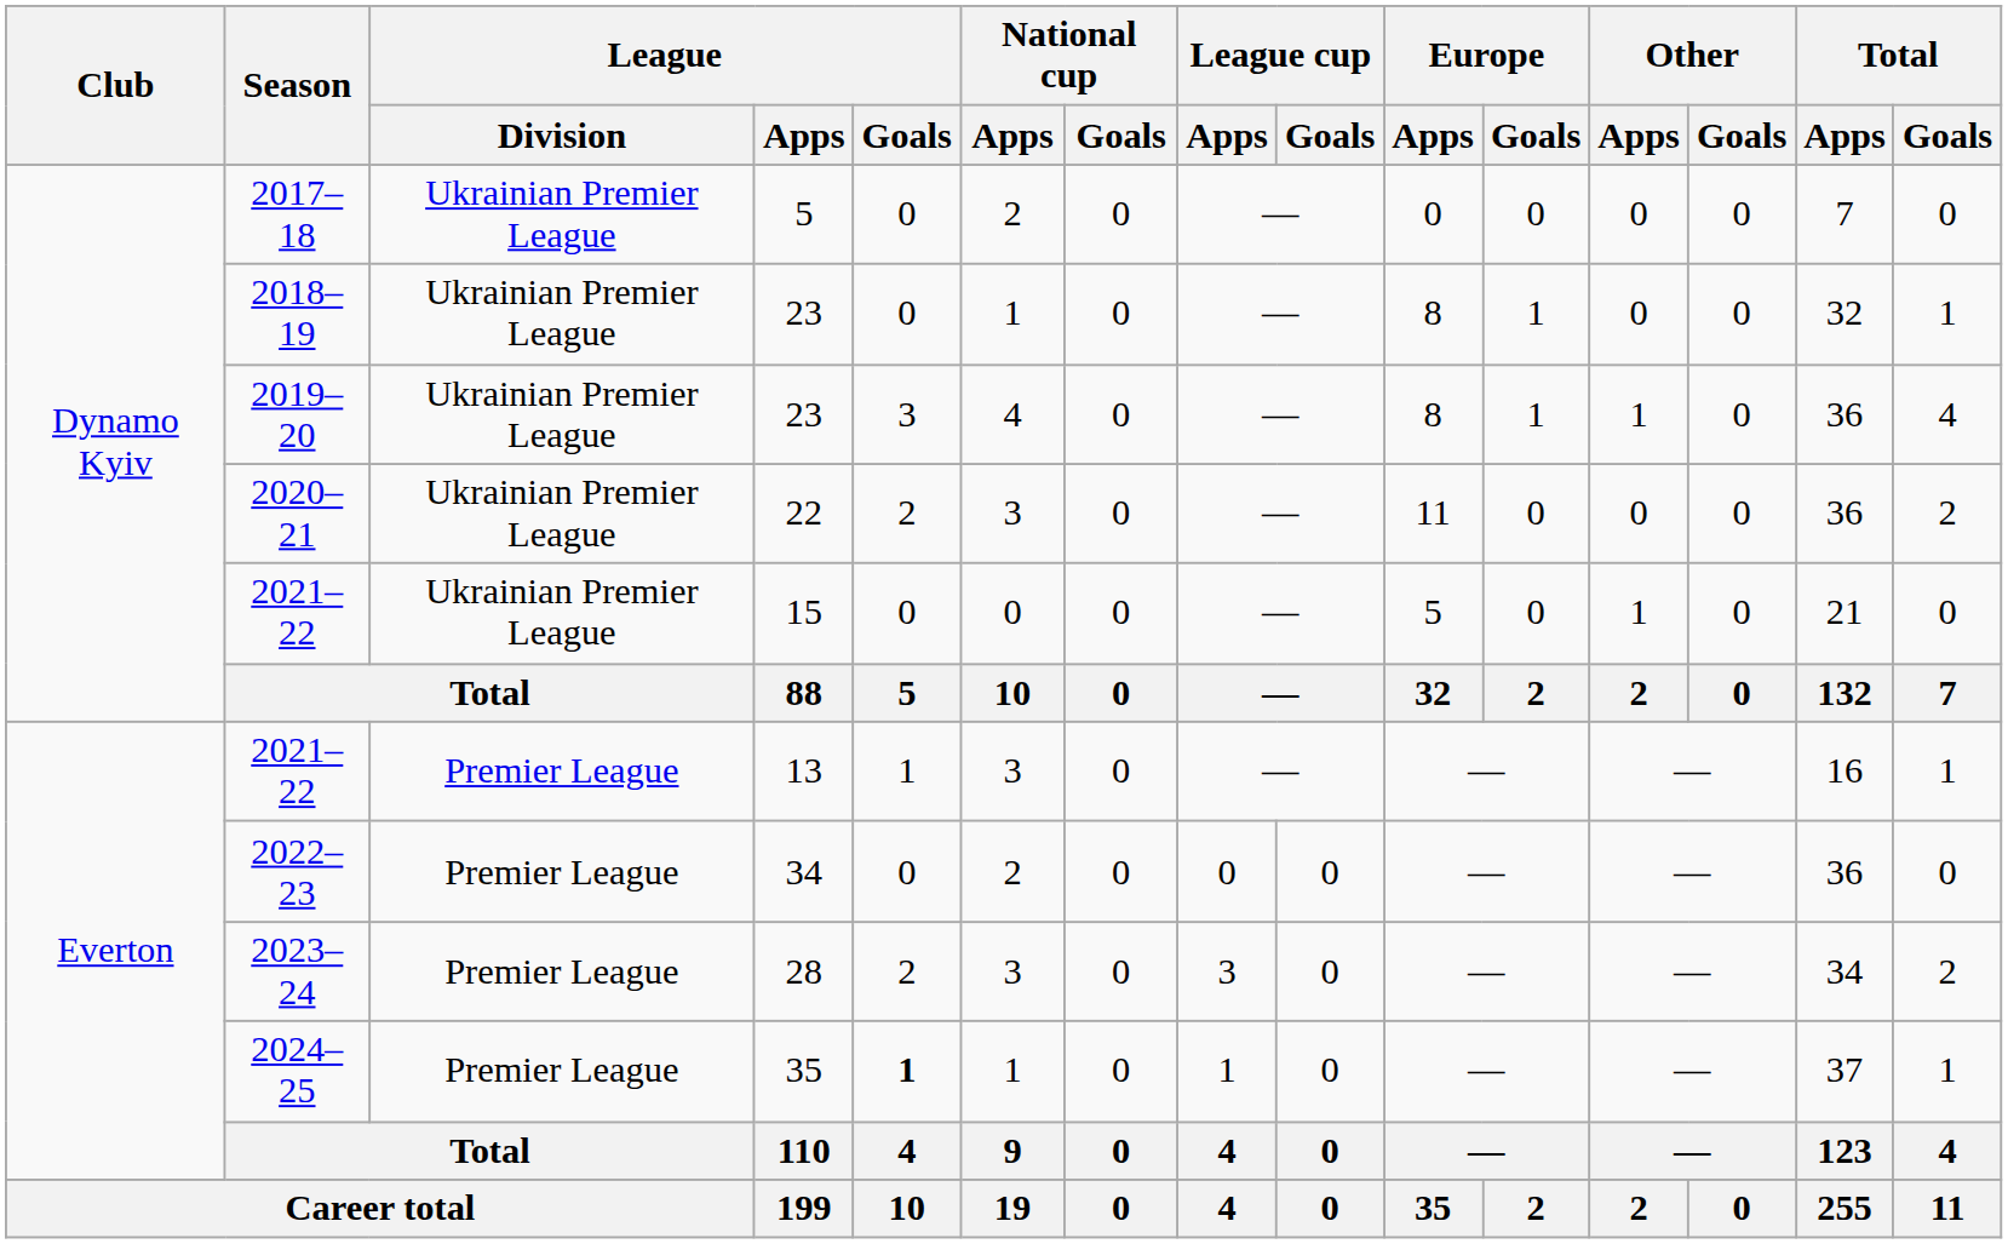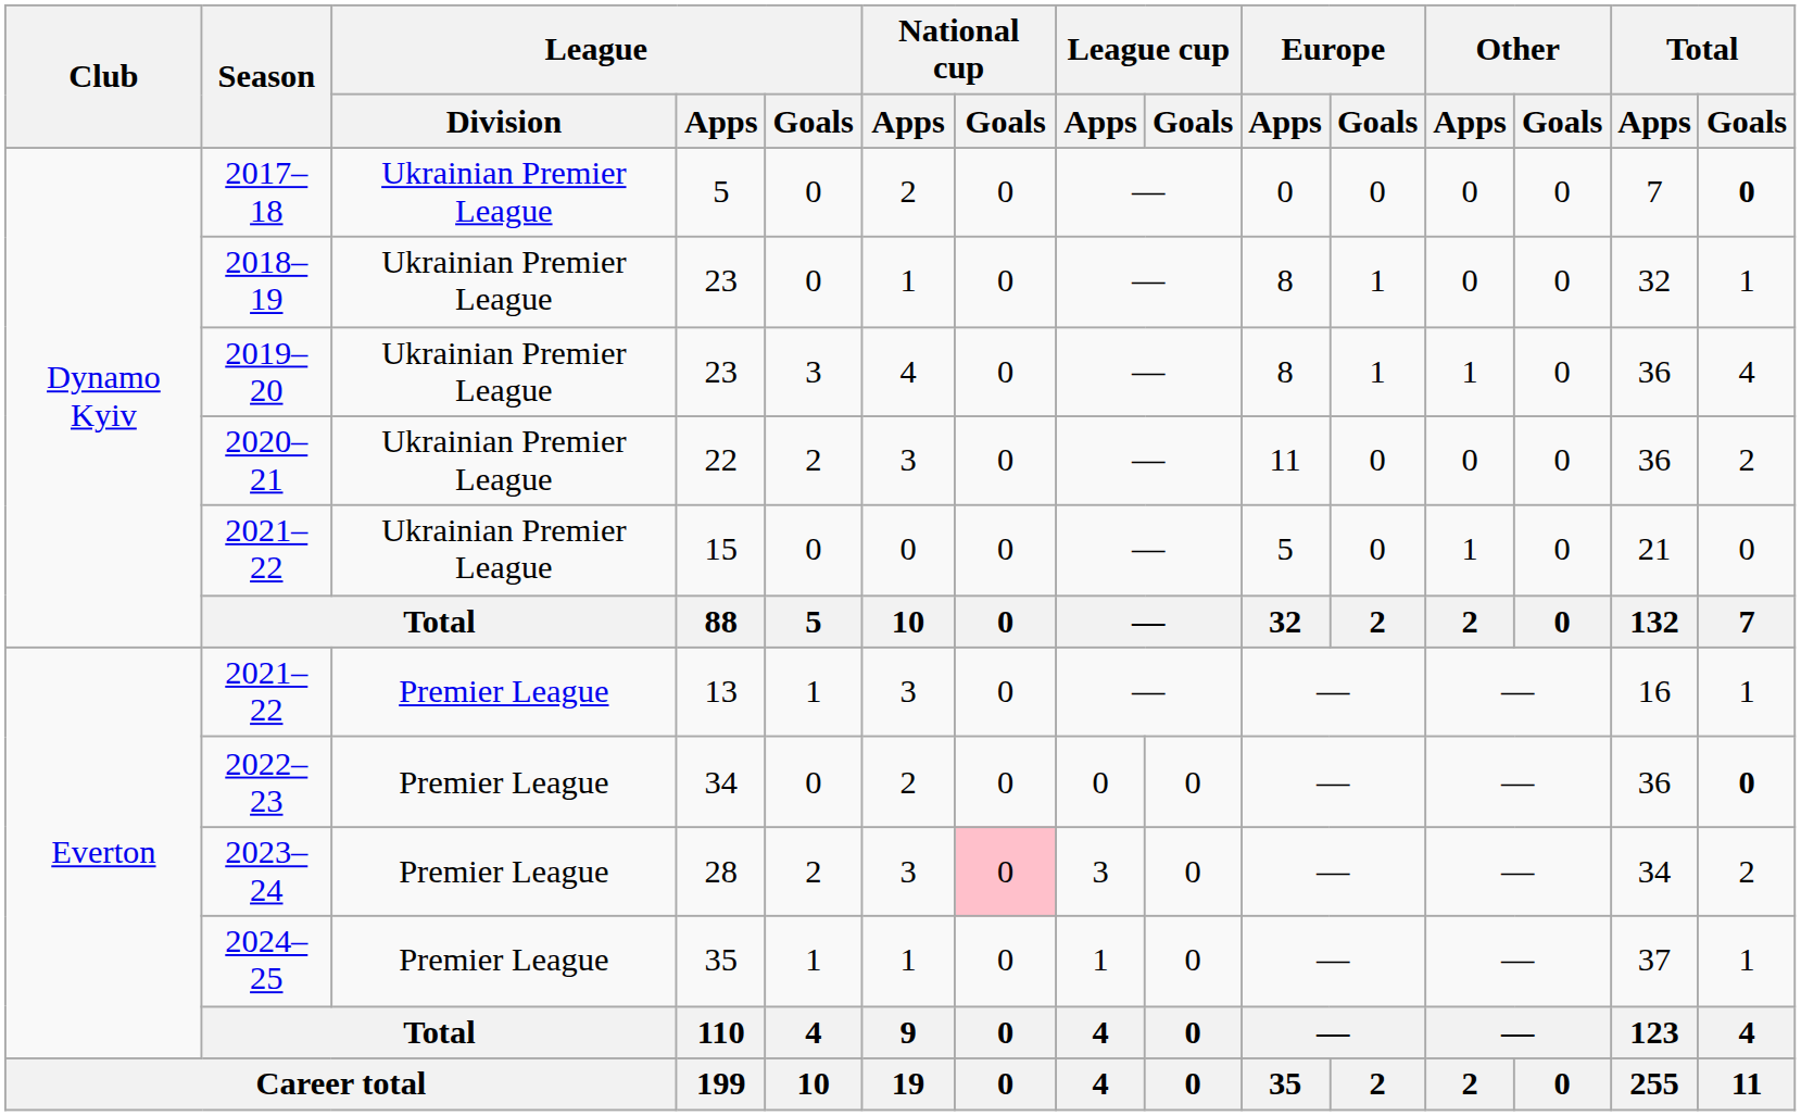2017–18 | Total / Goals: normal -> bold
2022–23 | Total / Goals: normal -> bold
2023–24 | National cup / Goals: no background -> pink background
2024–25 | League / Goals: bold -> normal
